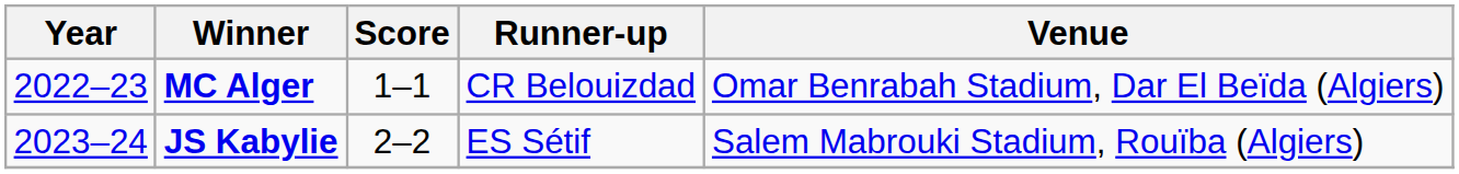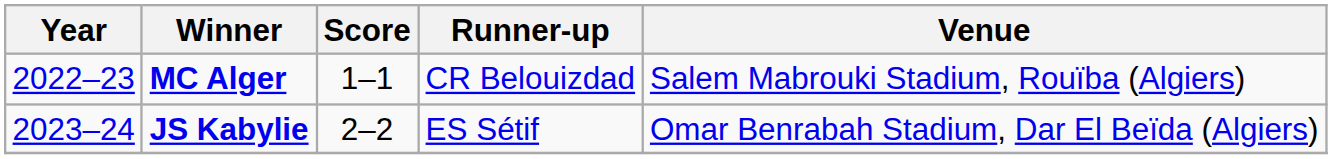MC Alger | Venue: Omar Benrabah Stadium, Dar El Beïda (Algiers) -> Salem Mabrouki Stadium, Rouïba (Algiers)
JS Kabylie | Venue: Salem Mabrouki Stadium, Rouïba (Algiers) -> Omar Benrabah Stadium, Dar El Beïda (Algiers)
